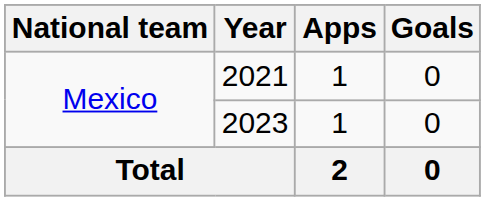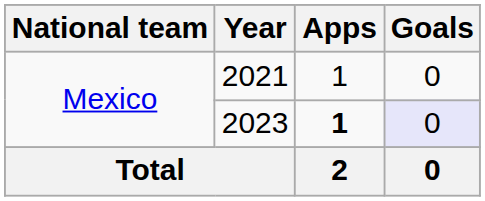2023 | Apps: normal -> bold
2023 | Goals: no background -> lavender background
